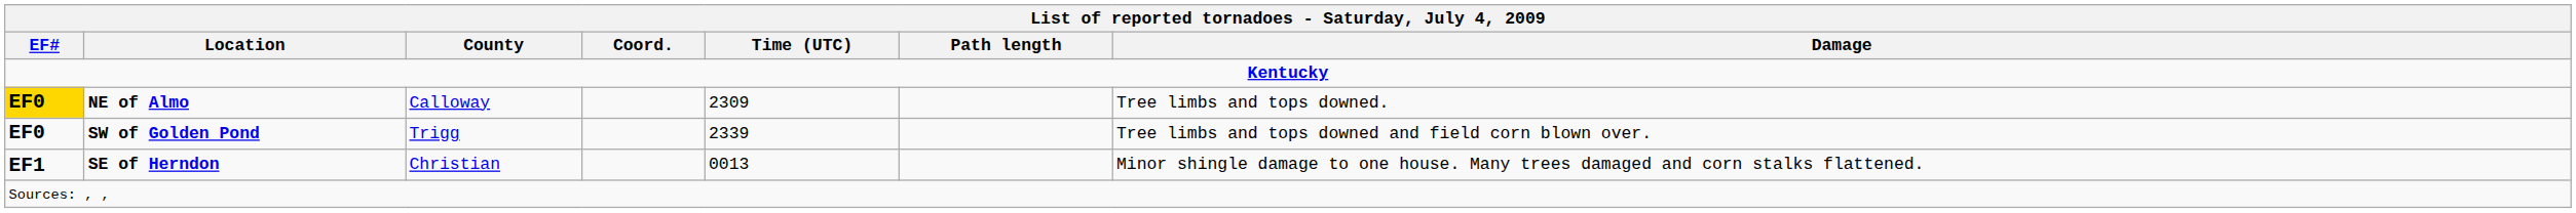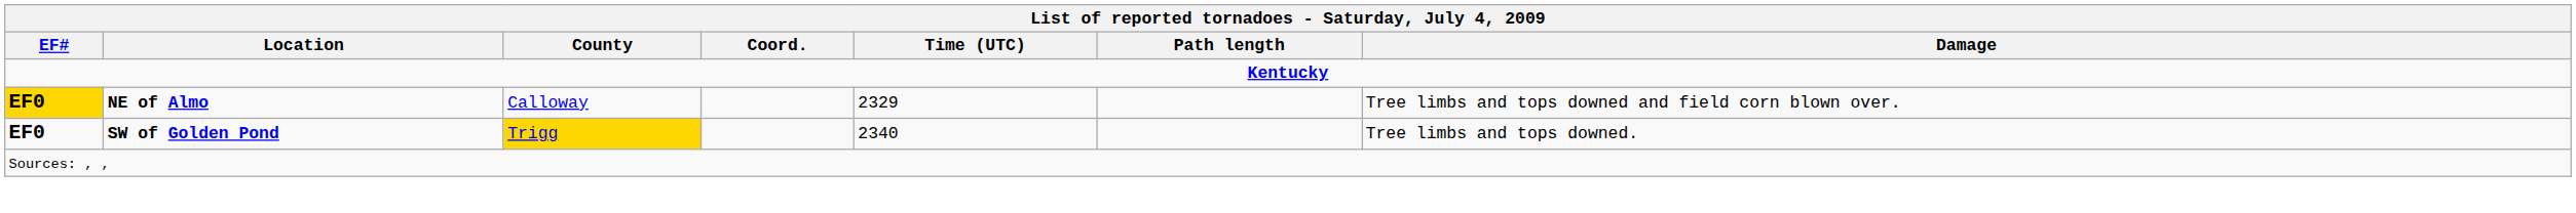NE of Almo | Time (UTC): 2309 -> 2329
NE of Almo | Damage: Tree limbs and tops downed. -> Tree limbs and tops downed and field corn blown over.
SW of Golden Pond | County: no background -> gold background
SW of Golden Pond | Time (UTC): 2339 -> 2340
SW of Golden Pond | Damage: Tree limbs and tops downed and field corn blown over. -> Tree limbs and tops downed.
- row: EF1 | SE of Herndon | Christian | 0013 | Minor shingle damage to one house. Many trees damaged and corn stalks flattened.
